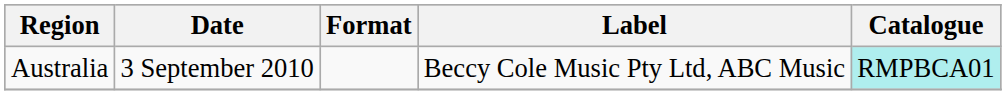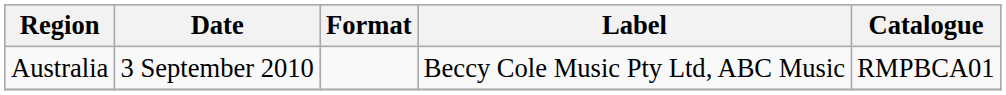Australia | Catalogue: paleturquoise background -> no background
